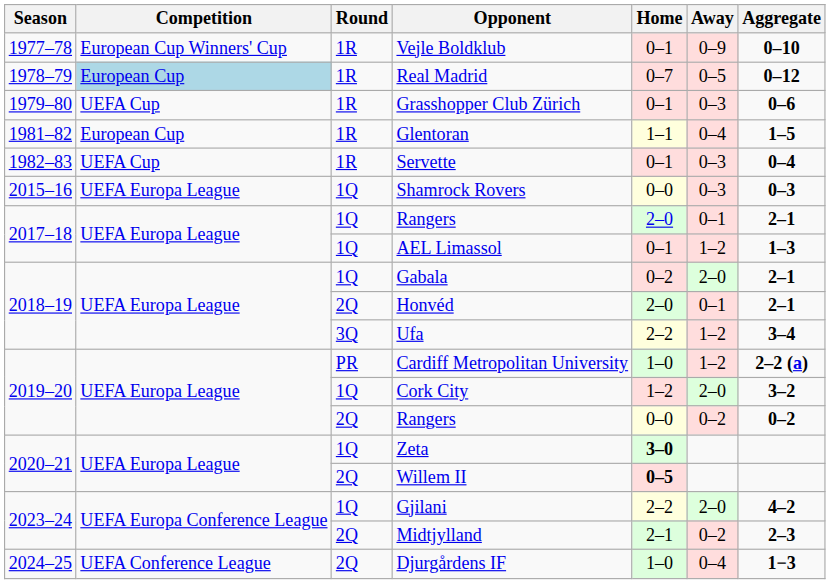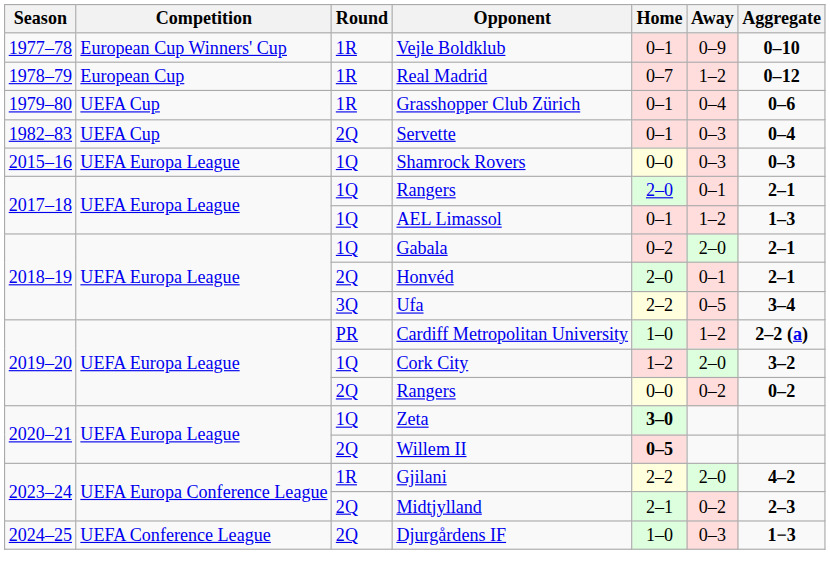Real Madrid | Competition: lightblue background -> no background
Real Madrid | Away: 0–5 -> 1–2
Grasshopper Club Zürich | Away: 0–3 -> 0–4
- row: 1981–82 | European Cup | 1R | Glentoran | 1–1 | 0–4 | 1–5
Servette | Round: 1R -> 2Q
Ufa | Away: 1–2 -> 0–5
Gjilani | Round: 1Q -> 1R
Djurgårdens IF | Away: 0–4 -> 0–3
